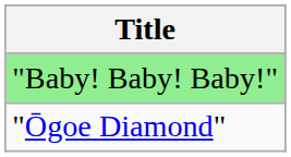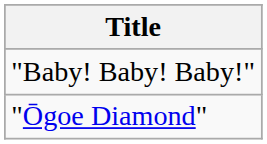row 2 | column 1: lightgreen background -> no background
